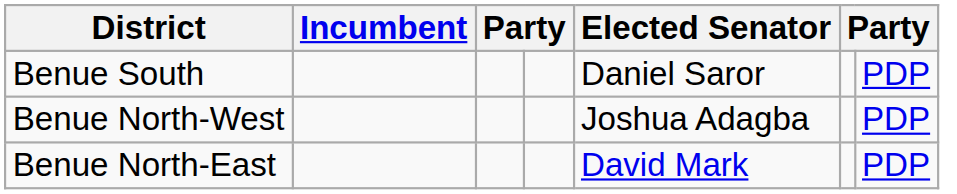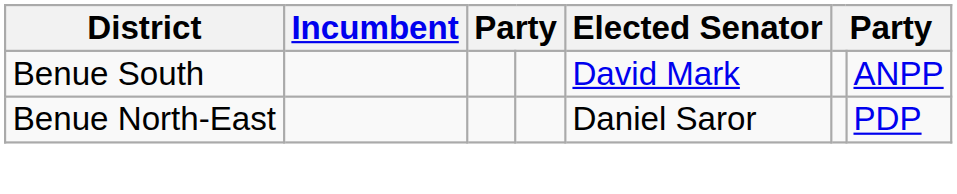Benue South | Elected Senator: Daniel Saror -> David Mark
Benue South | column 7: PDP -> ANPP
- row: Benue North-West | Joshua Adagba | PDP
Benue North-East | Elected Senator: David Mark -> Daniel Saror
